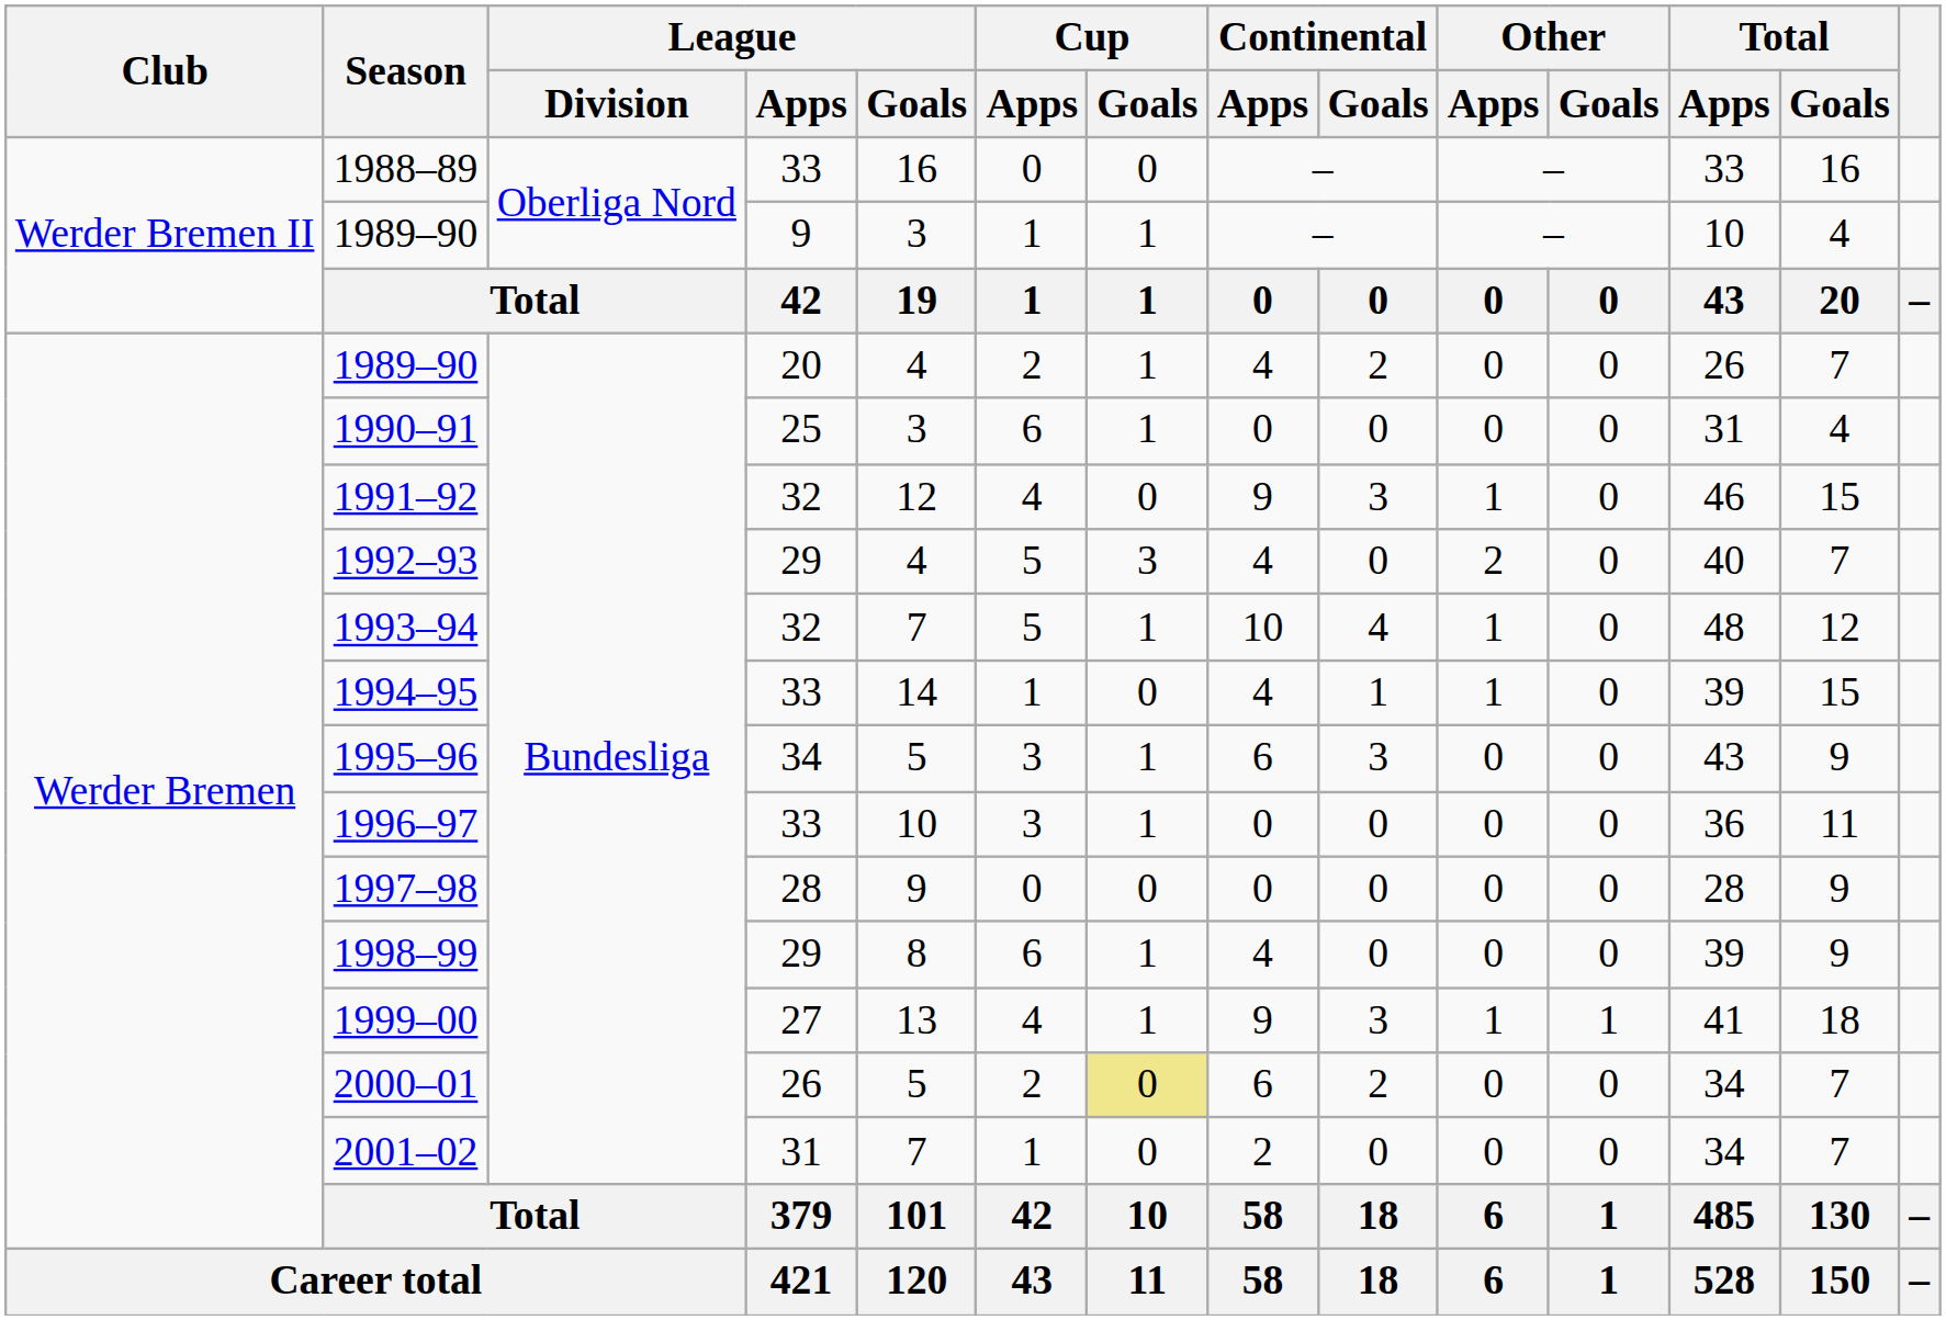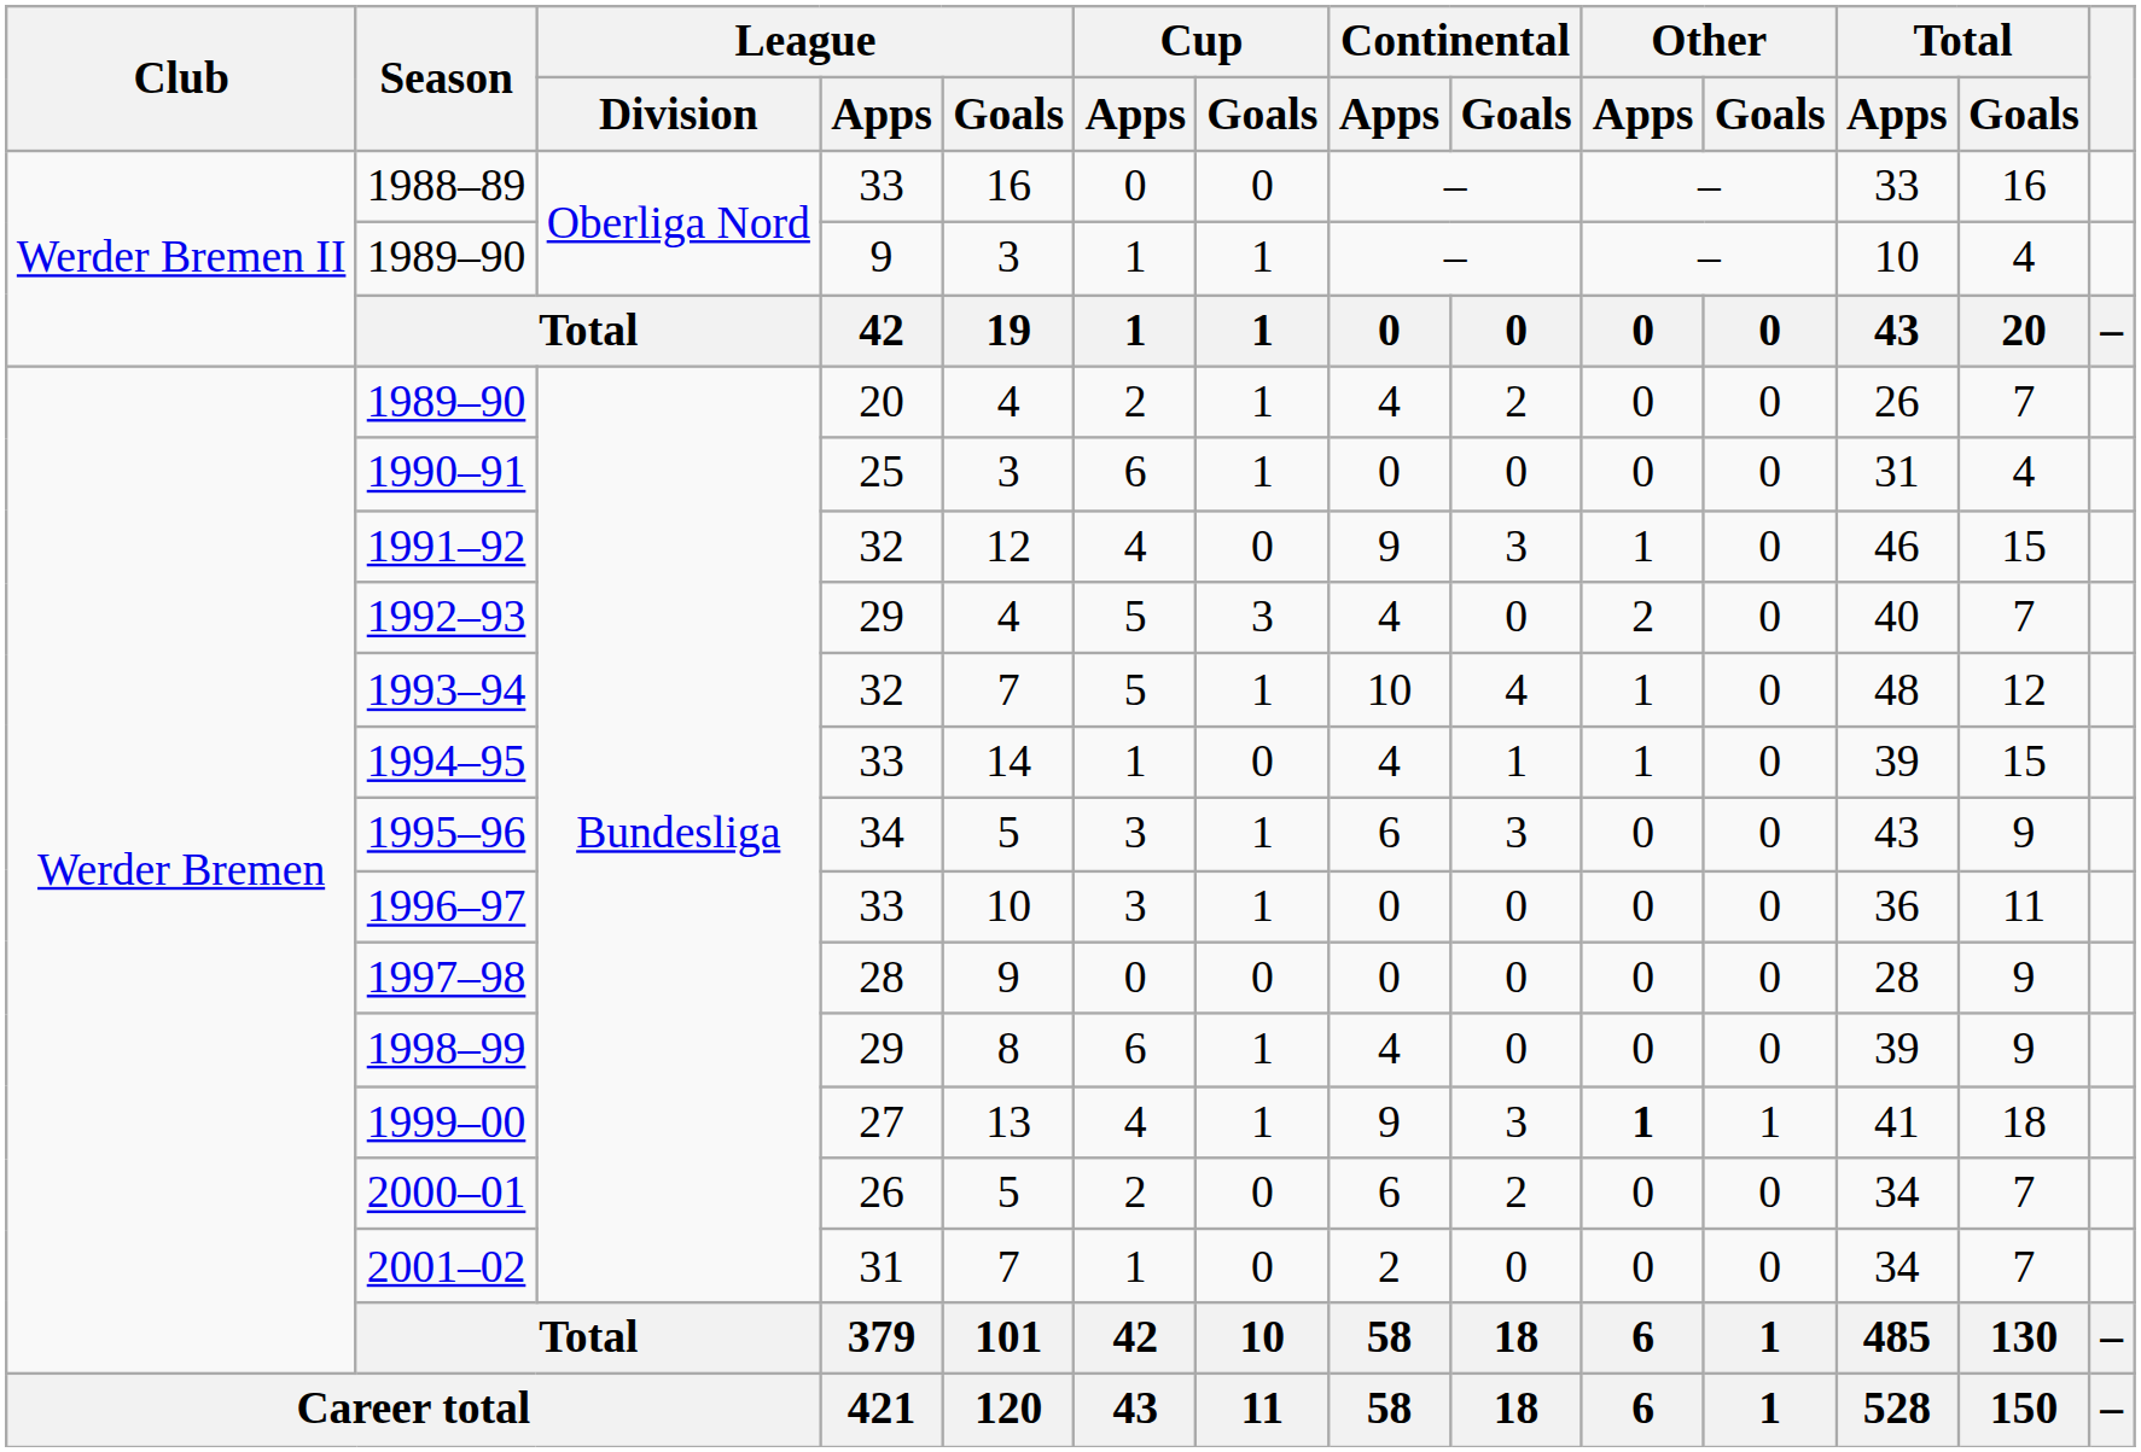1999–00 | Other / Apps: normal -> bold
2000–01 | Cup / Goals: khaki background -> no background
